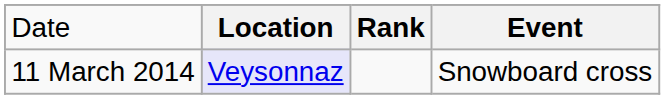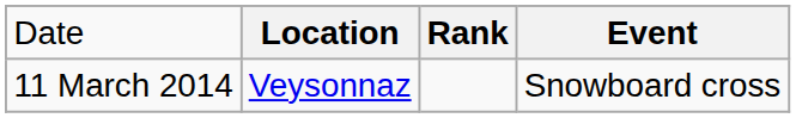11 March 2014 | column 2: lavender background -> no background
